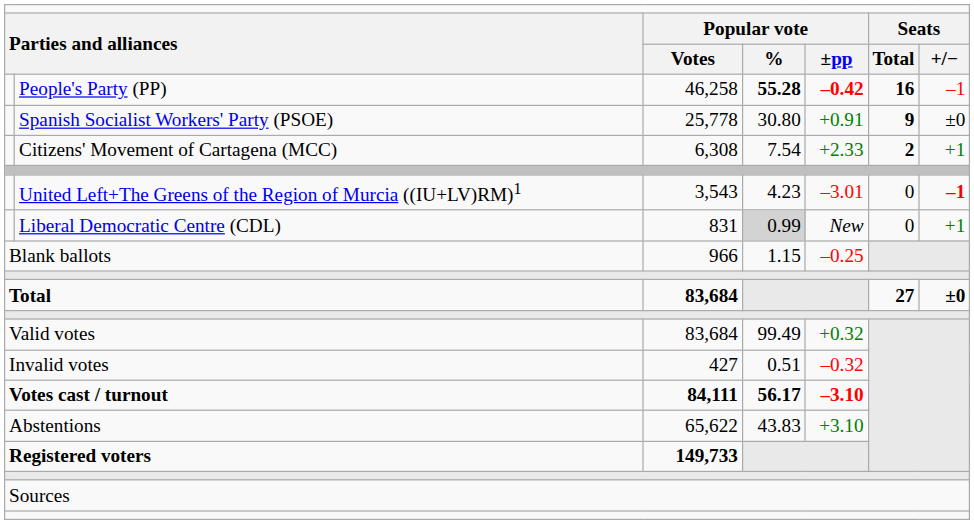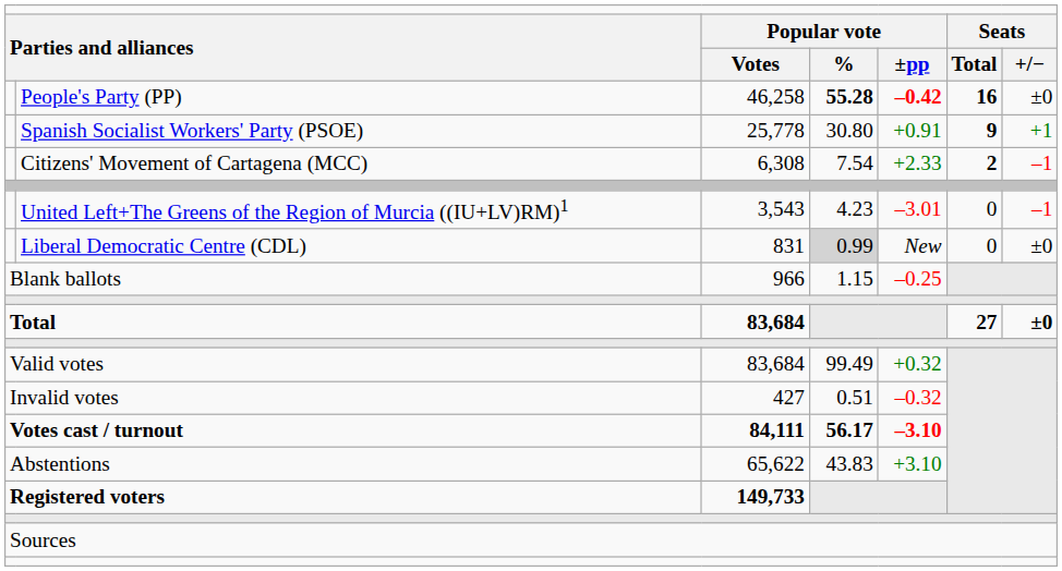People's Party (PP) | column 7: –1 -> ±0
Spanish Socialist Workers' Party (PSOE) | column 7: ±0 -> +1
Citizens' Movement of Cartagena (MCC) | column 7: +1 -> –1
United Left+The Greens of the Region of Murcia ((IU+LV)RM)1 | column 7: bold -> normal
Liberal Democratic Centre (CDL) | column 7: +1 -> ±0
